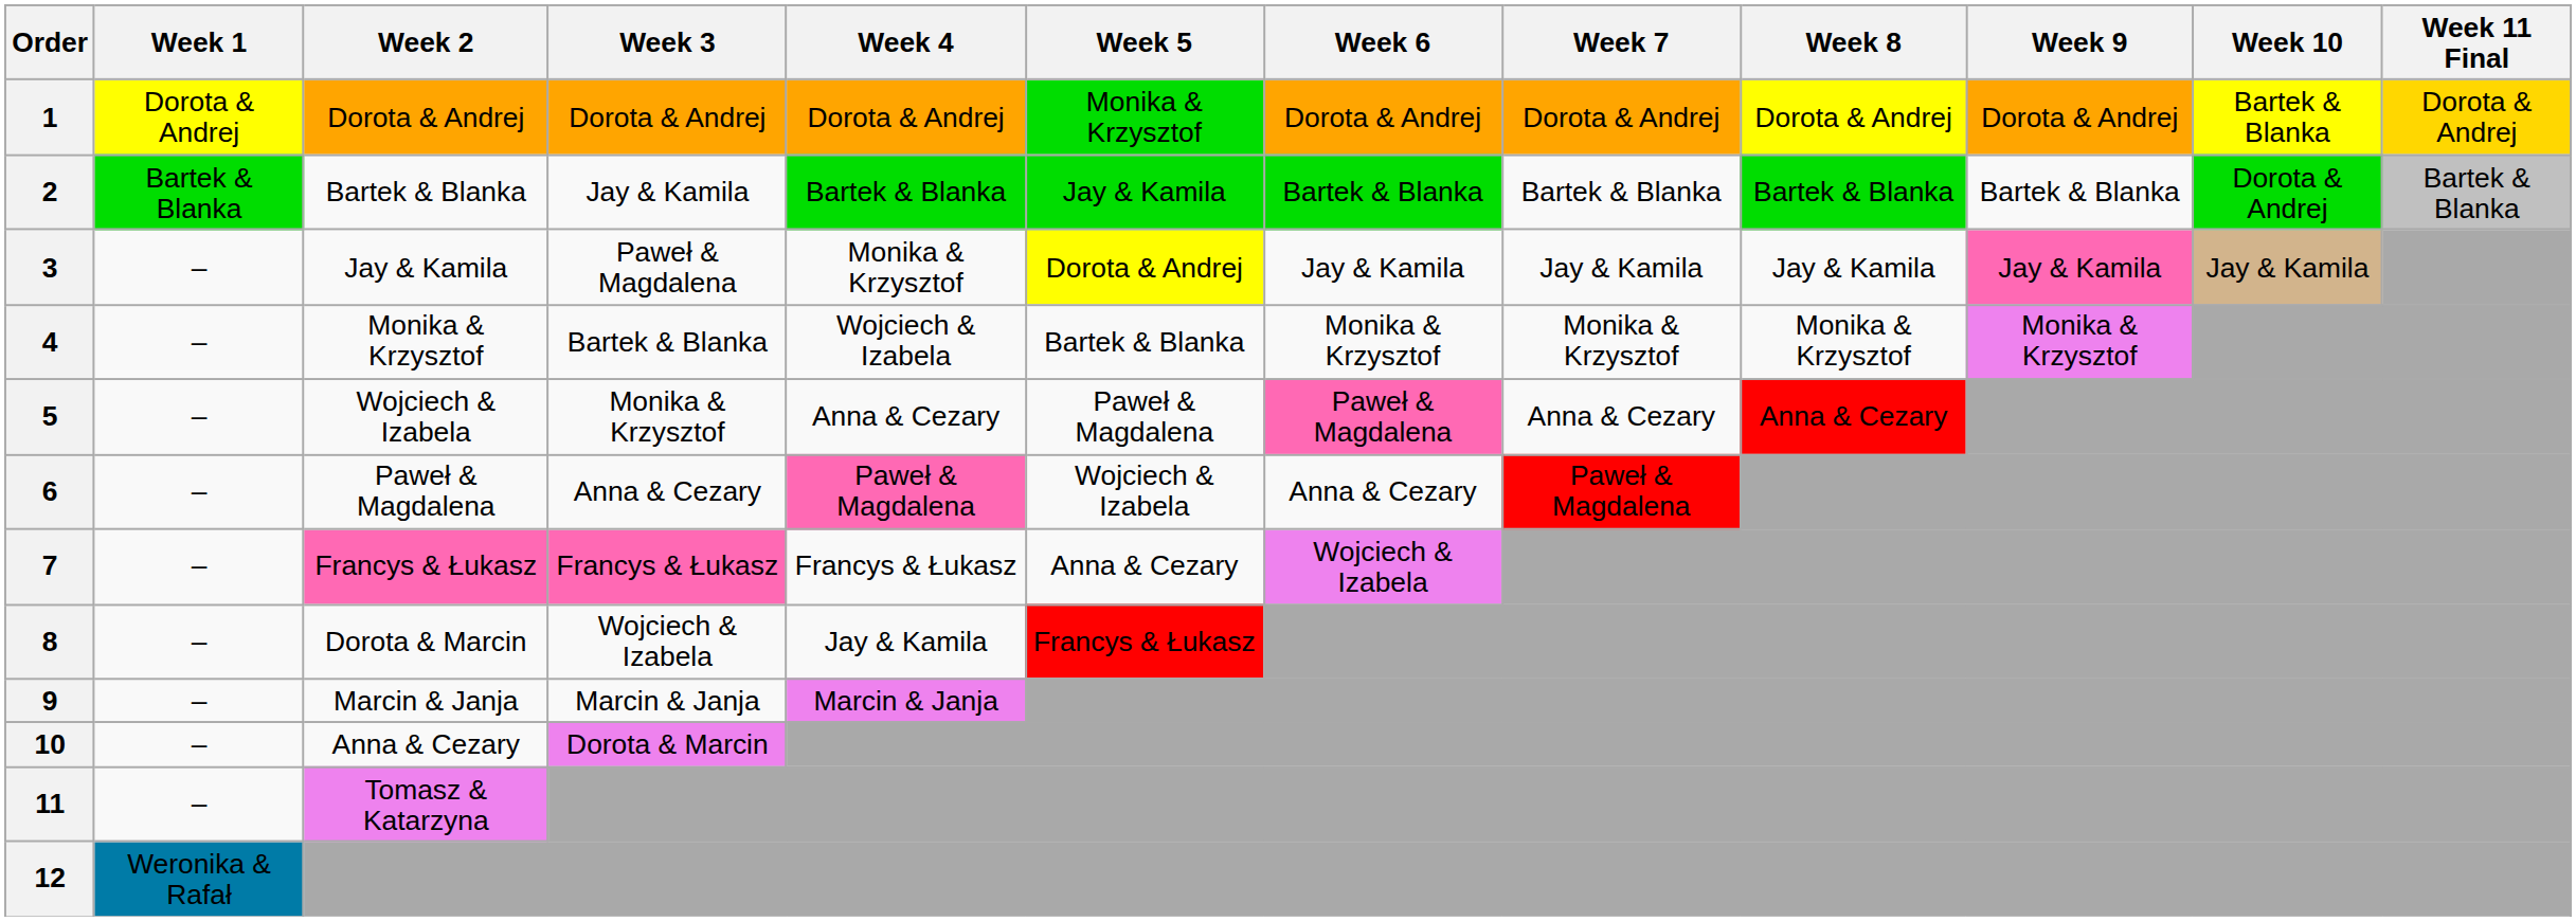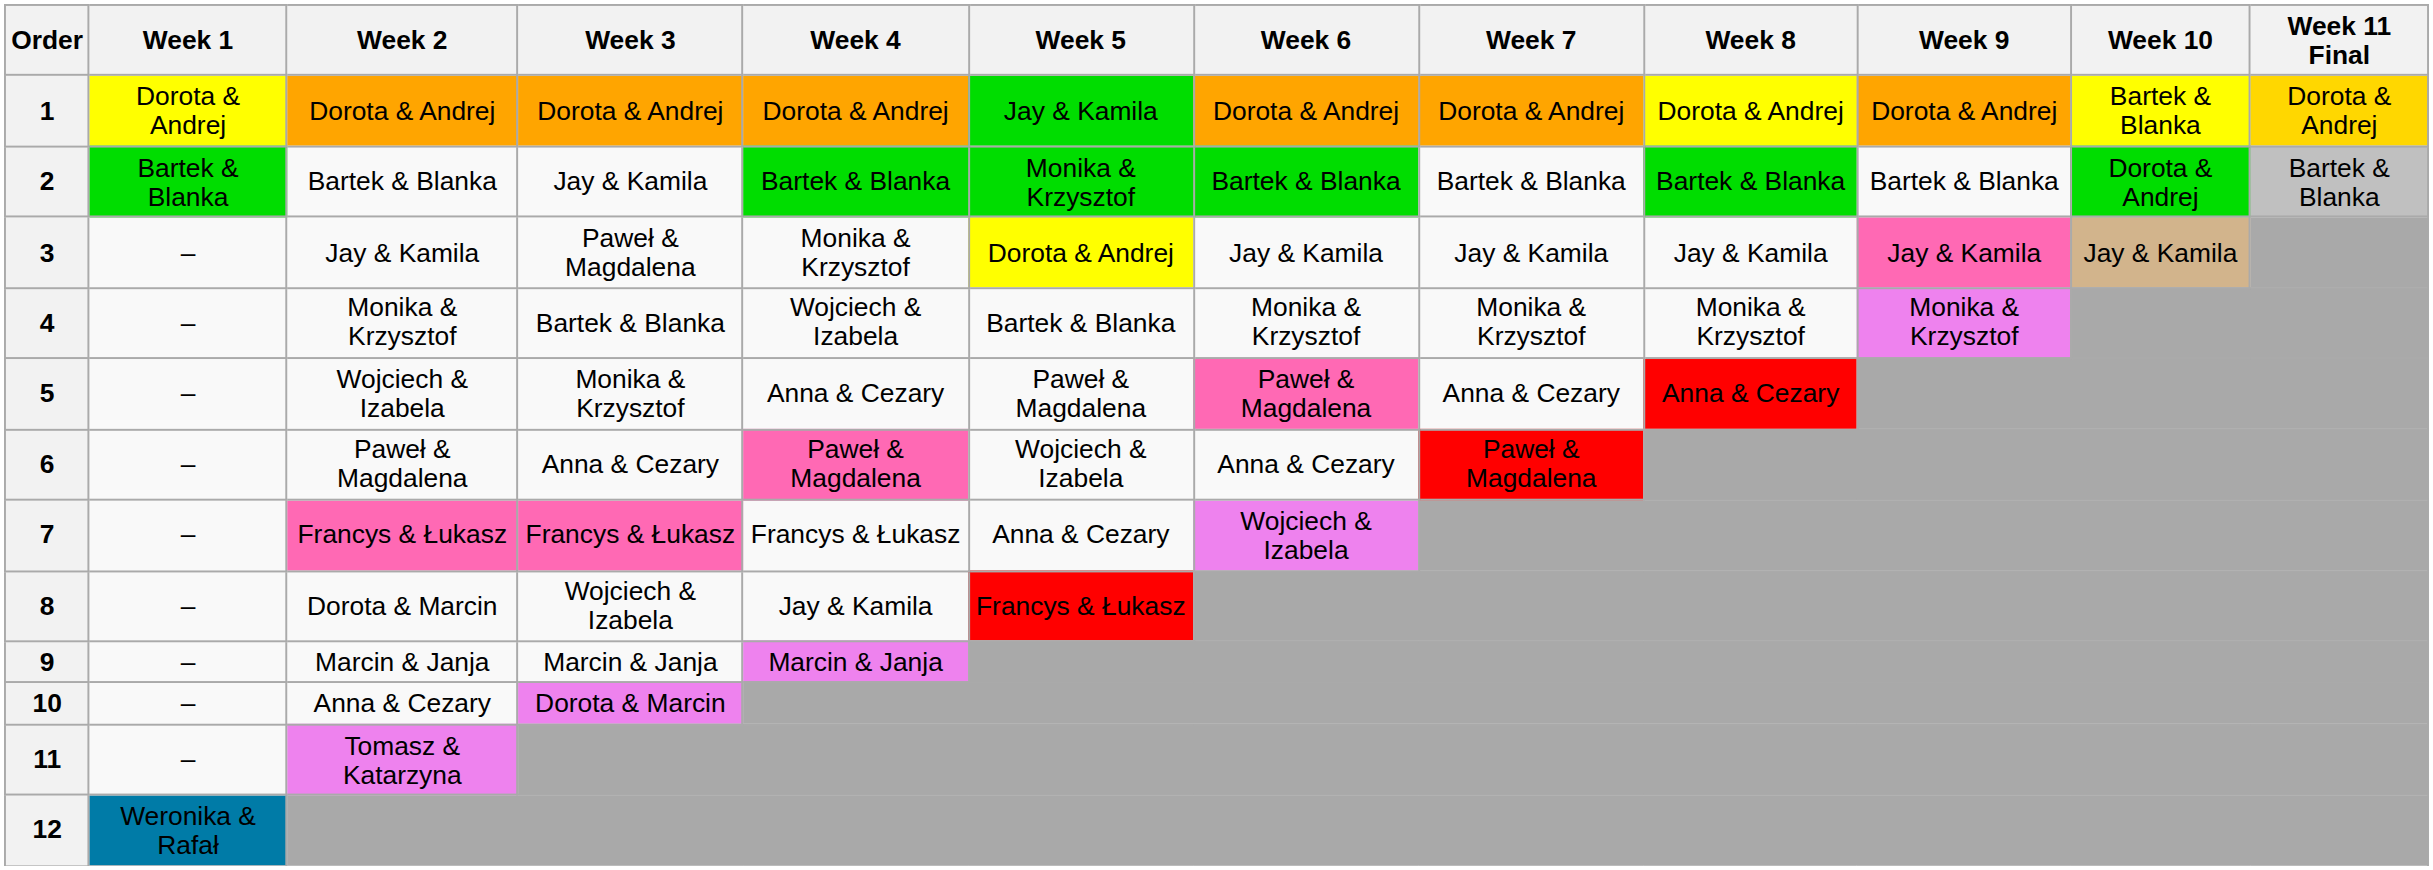1 | Week 5: Monika & Krzysztof -> Jay & Kamila
2 | Week 5: Jay & Kamila -> Monika & Krzysztof
